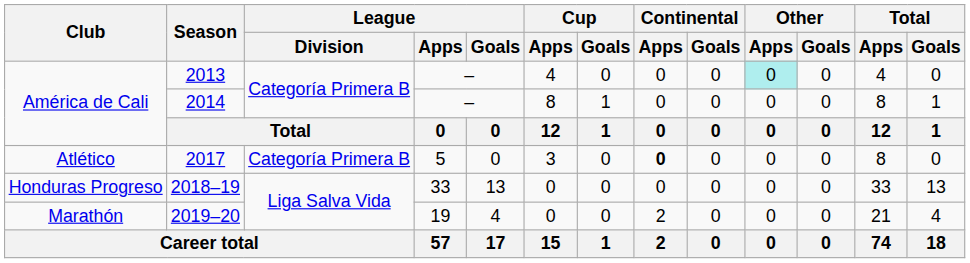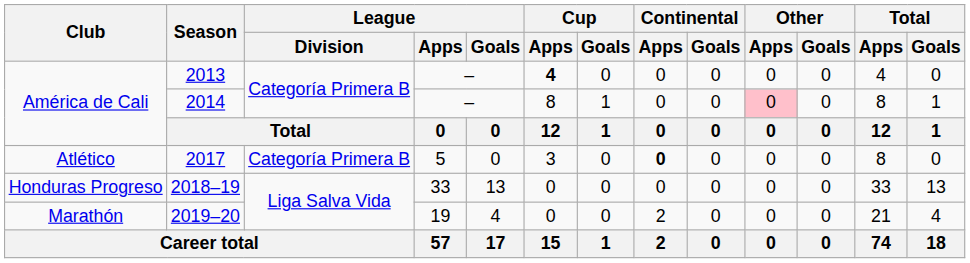2013 | Cup / Apps: normal -> bold
2013 | Other / Apps: paleturquoise background -> no background
2014 | Other / Apps: no background -> pink background
